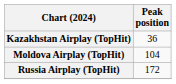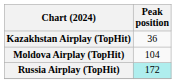Russia Airplay (TopHit) | Peak position: no background -> paleturquoise background
